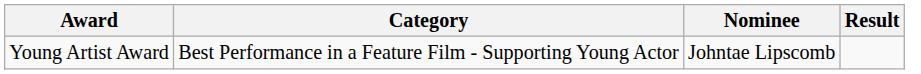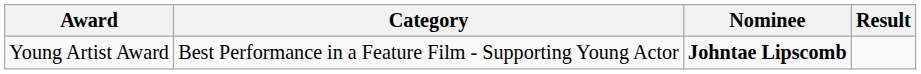Young Artist Award | Nominee: normal -> bold
